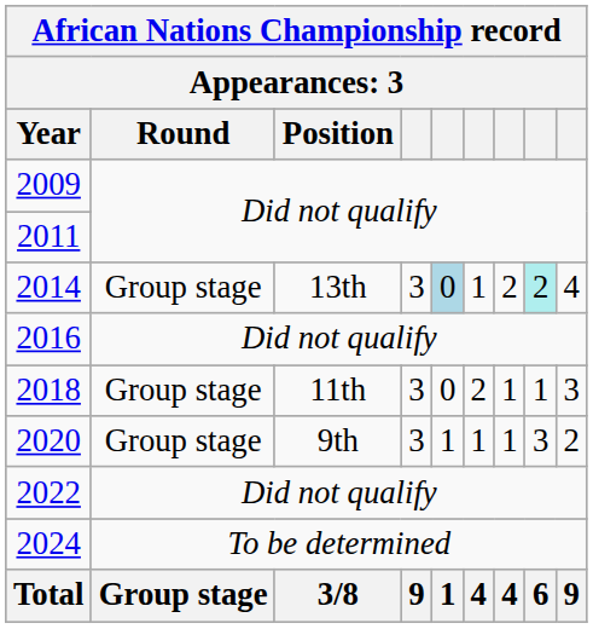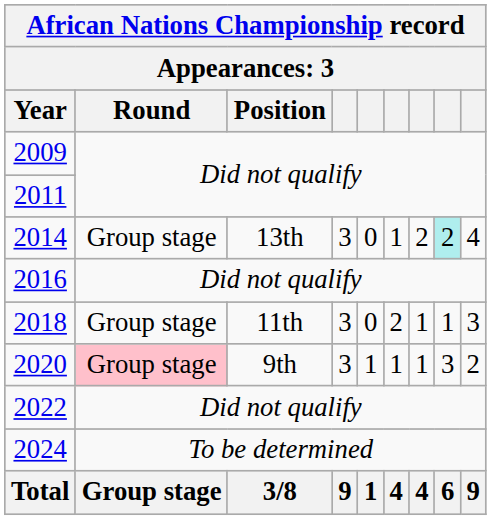2014 | column 5: lightblue background -> no background
2020 | Round: no background -> pink background
